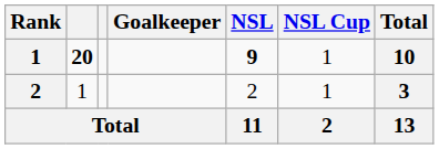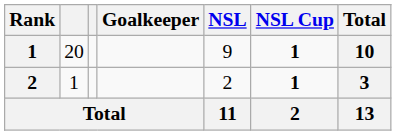row 2 | column 2: bold -> normal
row 2 | NSL: bold -> normal
row 2 | NSL Cup: normal -> bold
row 3 | NSL Cup: normal -> bold
